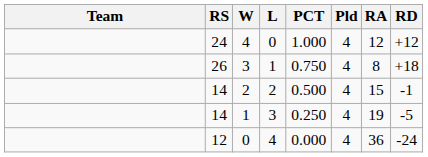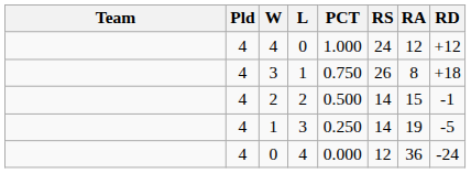columns swapped: Pld <-> RS
